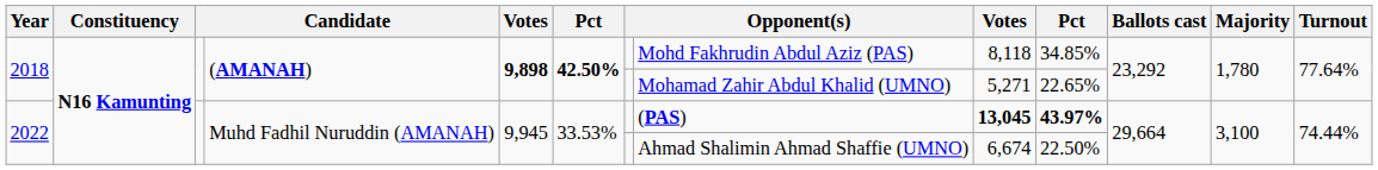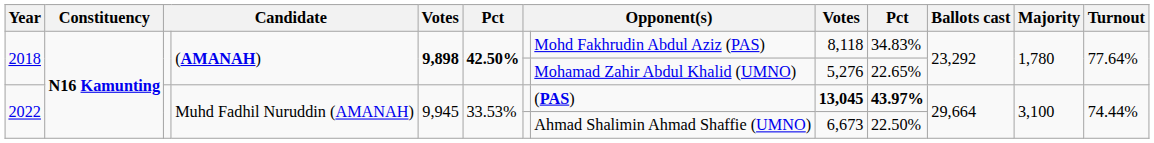row 2 | column 10: 34.85% -> 34.83%
row 3 | column 9: 5,271 -> 5,276
row 5 | column 9: 6,674 -> 6,673
